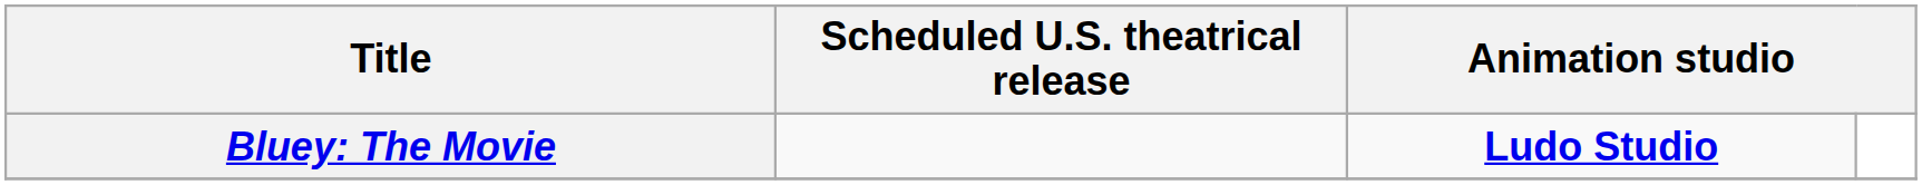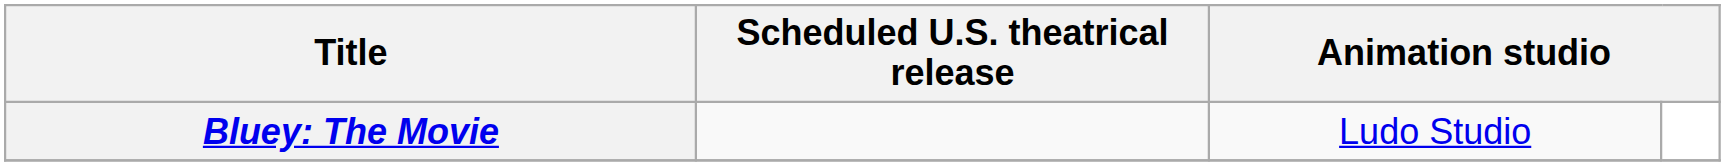Bluey: The Movie | column 3: bold -> normal
